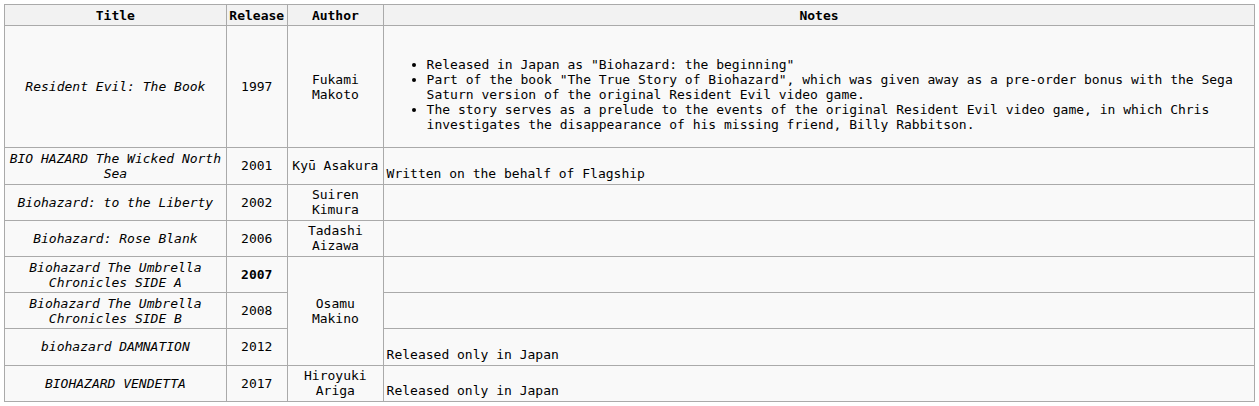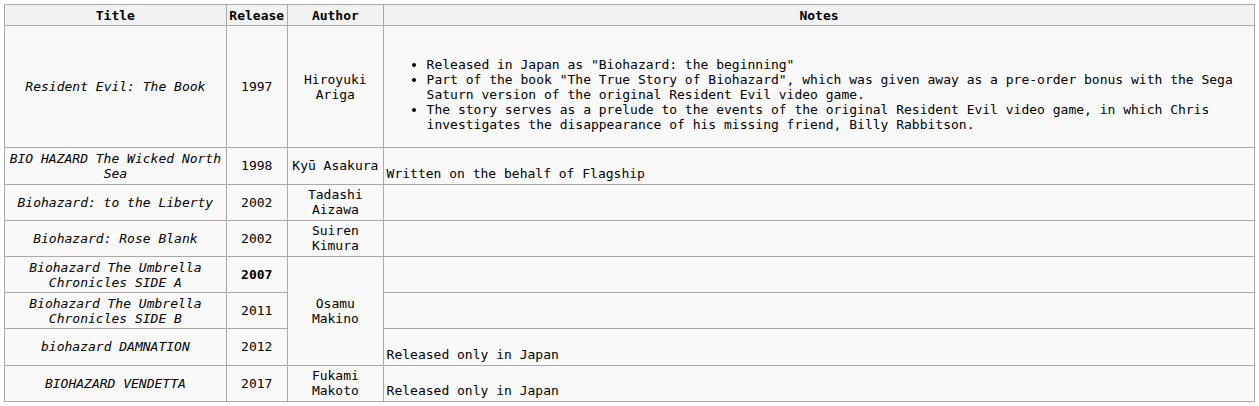Resident Evil: The Book | Author: Fukami Makoto -> Hiroyuki Ariga
BIO HAZARD The Wicked North Sea | Release: 2001 -> 1998
Biohazard: to the Liberty | Author: Suiren Kimura -> Tadashi Aizawa
Biohazard: Rose Blank | Release: 2006 -> 2002
Biohazard: Rose Blank | Author: Tadashi Aizawa -> Suiren Kimura
Biohazard The Umbrella Chronicles SIDE B | Release: 2008 -> 2011
BIOHAZARD VENDETTA | Author: Hiroyuki Ariga -> Fukami Makoto
